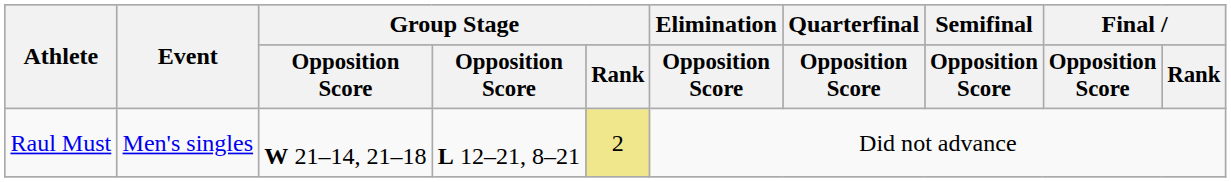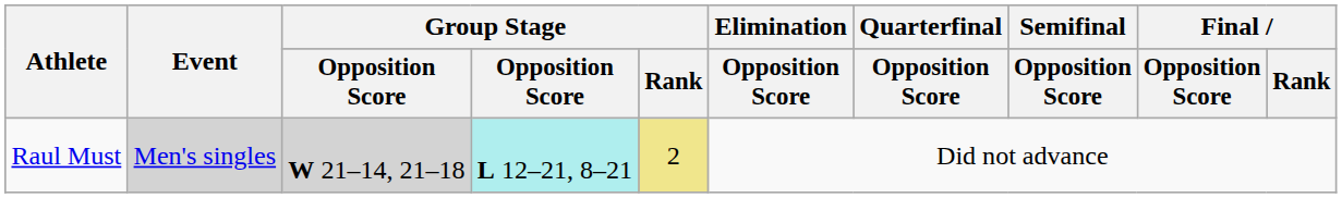Raul Must | Event: no background -> lightgrey background
Raul Must | column 3: no background -> lightgrey background
Raul Must | column 4: no background -> paleturquoise background
